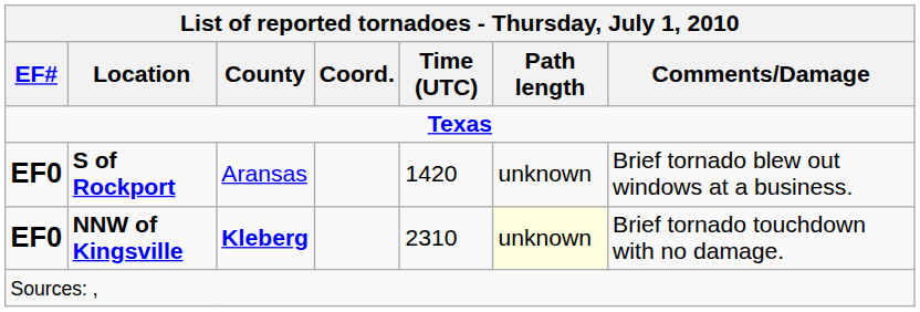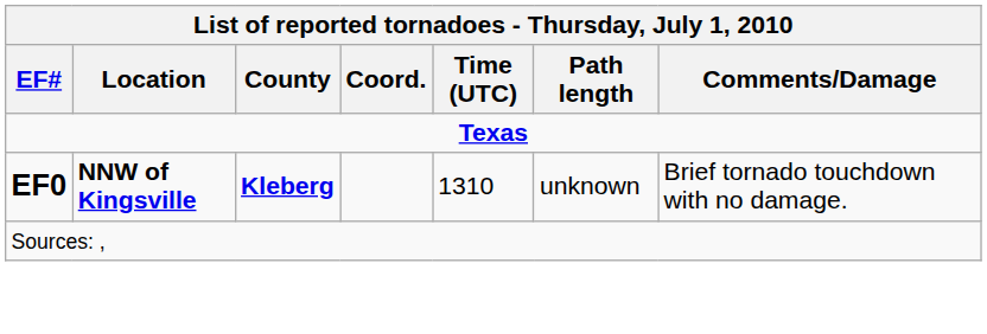- row: EF0 | S of Rockport | Aransas | 1420 | unknown | Brief tornado blew out windows at a business.
NNW of Kingsville | Time (UTC): 2310 -> 1310
NNW of Kingsville | Path length: lightyellow background -> no background
